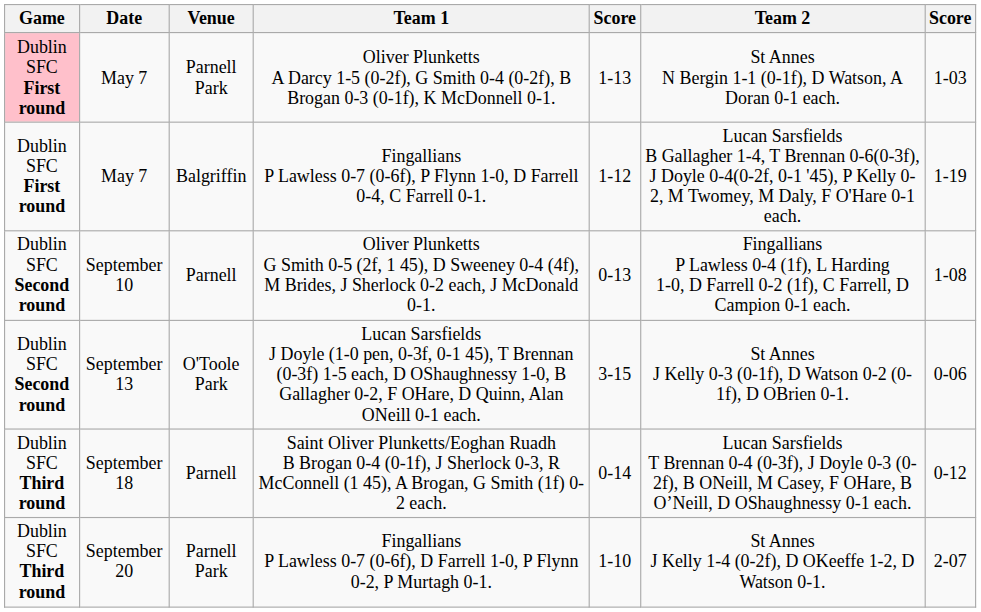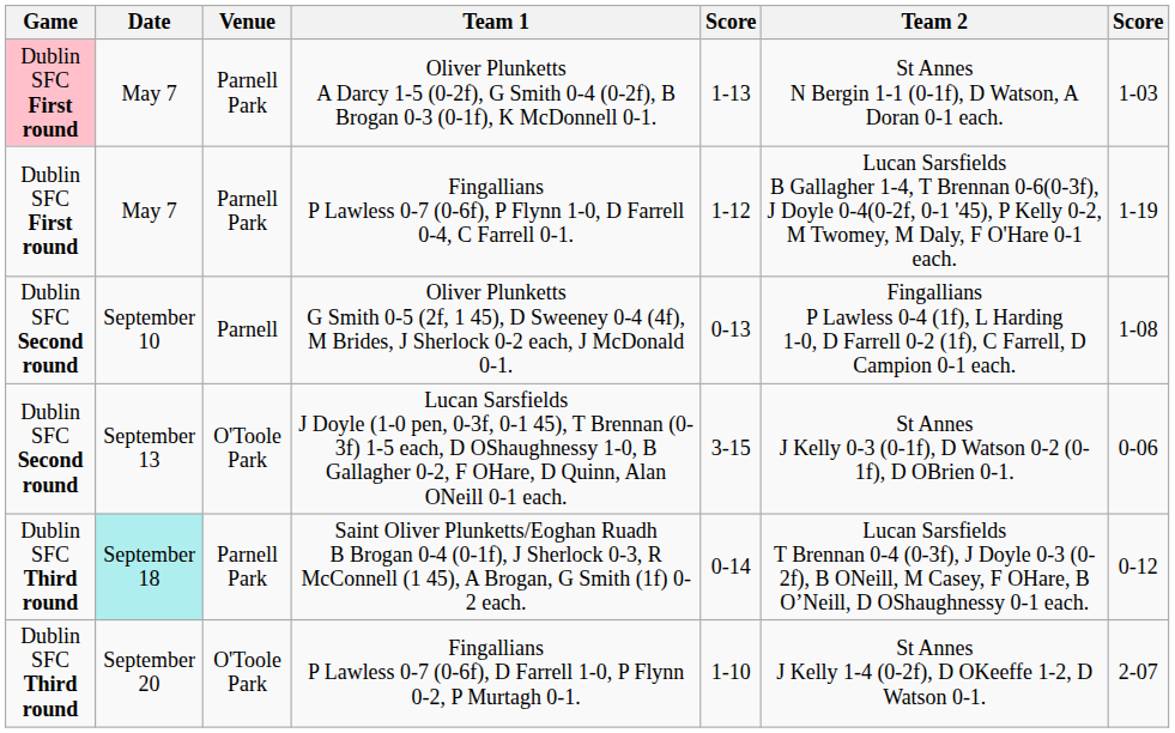row 3 | Venue: Balgriffin -> Parnell Park
row 6 | Date: no background -> paleturquoise background
row 6 | Venue: Parnell -> Parnell Park
row 7 | Venue: Parnell Park -> O'Toole Park
